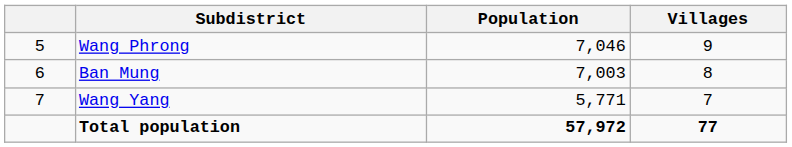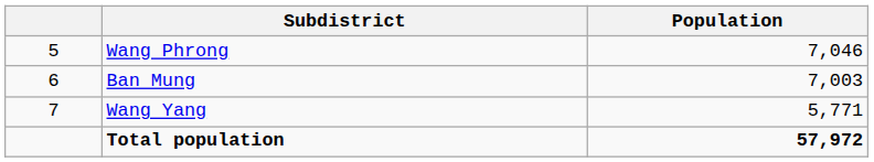- column: Villages | 9 | 8 | 7 | 77
